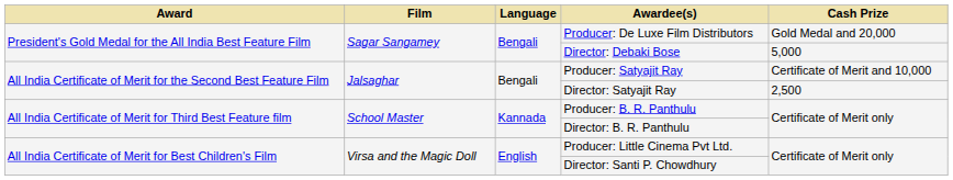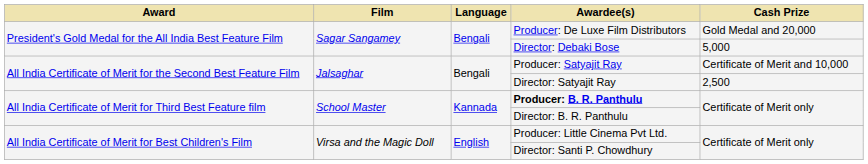row 6 | Awardee(s): normal -> bold
